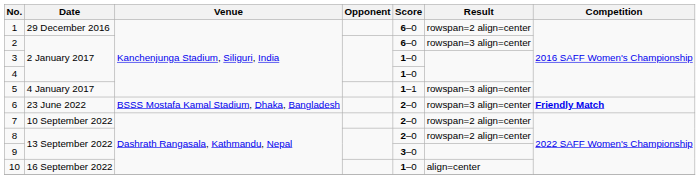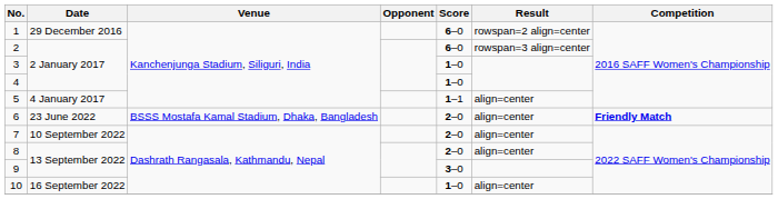5 | Result: rowspan=3 align=center -> align=center
6 | Result: rowspan=3 align=center -> align=center
7 | Result: rowspan=2 align=center -> align=center
8 | Result: rowspan=2 align=center -> align=center
